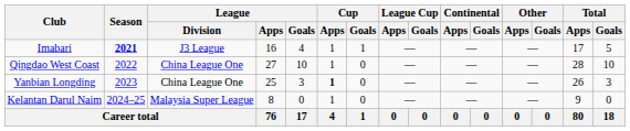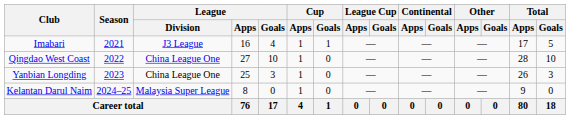Imabari | Season: bold -> normal
Yanbian Longding | Cup / Apps: bold -> normal
